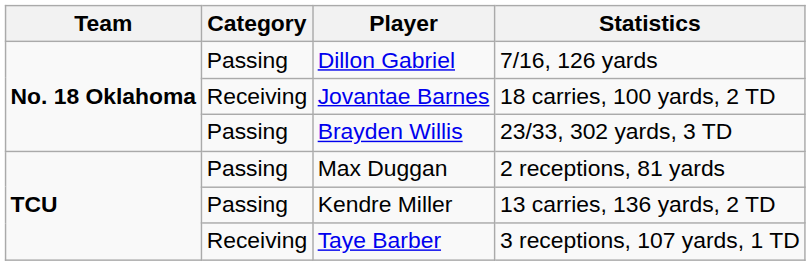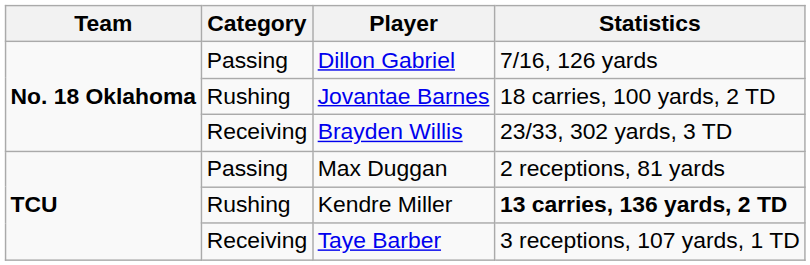Jovantae Barnes | Category: Receiving -> Rushing
Brayden Willis | Category: Passing -> Receiving
Kendre Miller | Category: Passing -> Rushing
Kendre Miller | Statistics: normal -> bold
